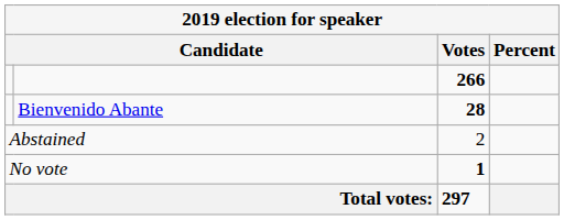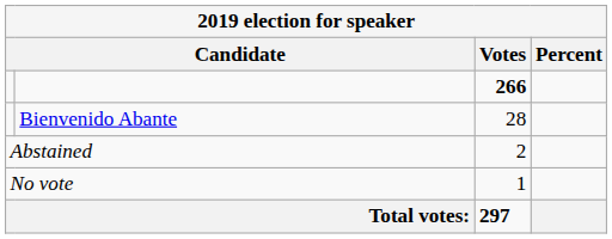Bienvenido Abante | Votes: bold -> normal
No vote | Votes: bold -> normal
